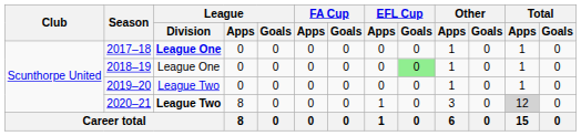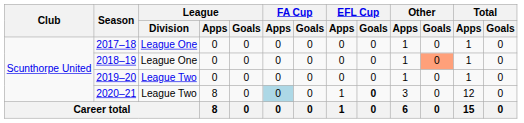2017–18 | League / Division: bold -> normal
2018–19 | EFL Cup / Goals: lightgreen background -> no background
2018–19 | Other / Goals: no background -> lightsalmon background
2020–21 | League / Division: bold -> normal
2020–21 | FA Cup / Apps: no background -> lightblue background
2020–21 | EFL Cup / Goals: normal -> bold
2020–21 | Total / Apps: lightgrey background -> no background
